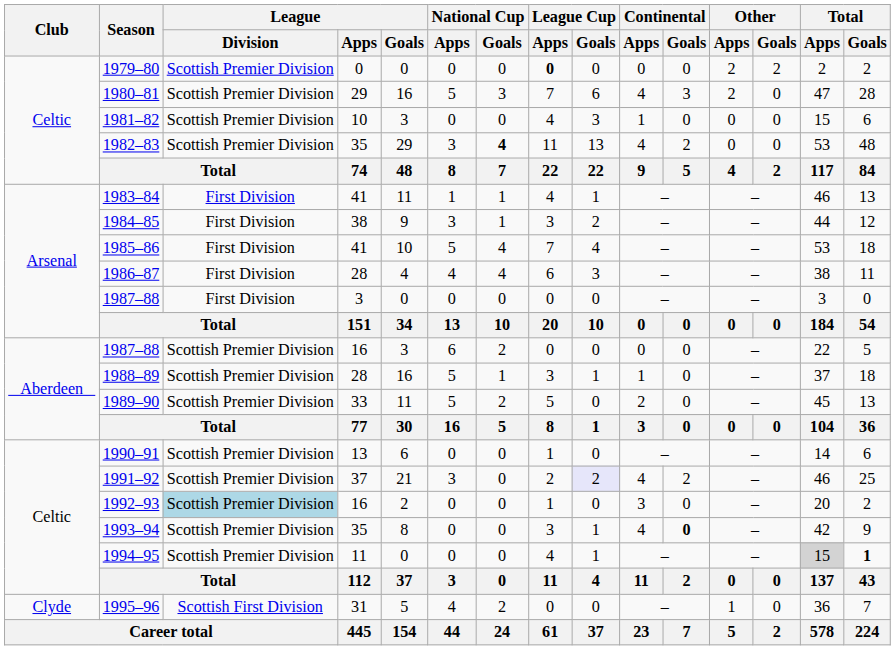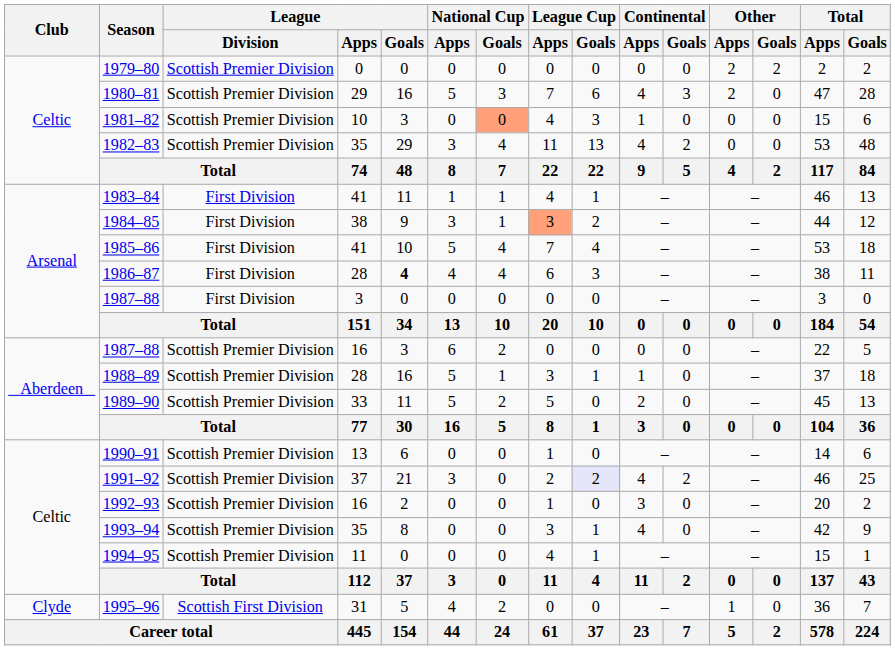1979–80 | League Cup / Apps: bold -> normal
1981–82 | National Cup / Goals: no background -> lightsalmon background
1982–83 | National Cup / Goals: bold -> normal
1984–85 | League Cup / Apps: no background -> lightsalmon background
1986–87 | League / Goals: normal -> bold
1992–93 | League / Division: lightblue background -> no background
1993–94 | Continental / Goals: bold -> normal
1994–95 | Total / Apps: lightgrey background -> no background
1994–95 | Total / Goals: bold -> normal
